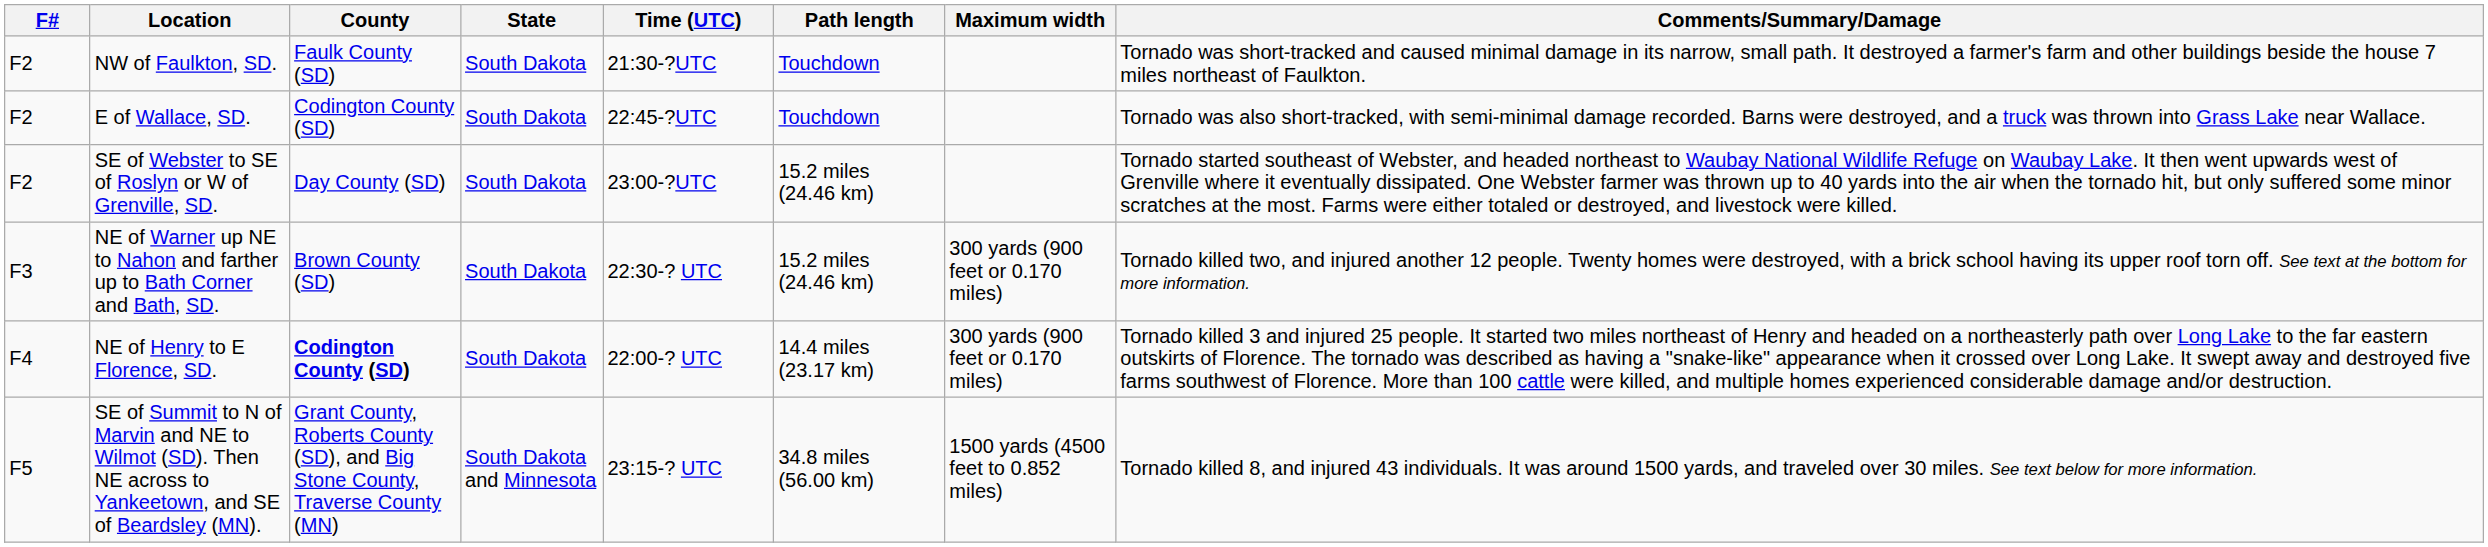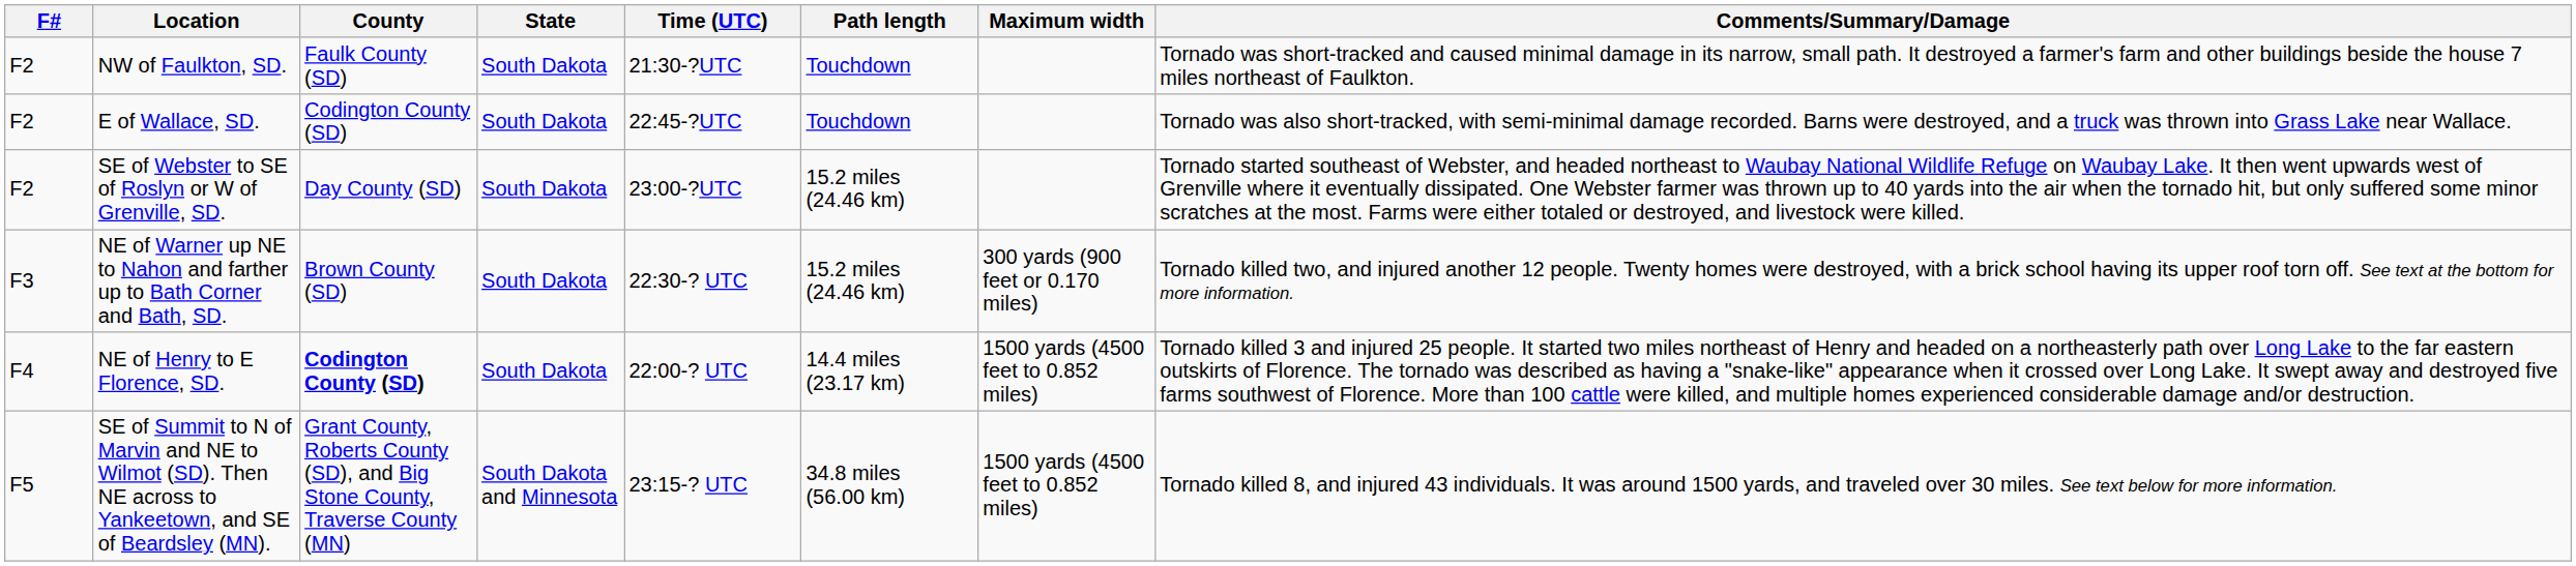NE of Henry to E Florence, SD. | Maximum width: 300 yards (900 feet or 0.170 miles) -> 1500 yards (4500 feet to 0.852 miles)
